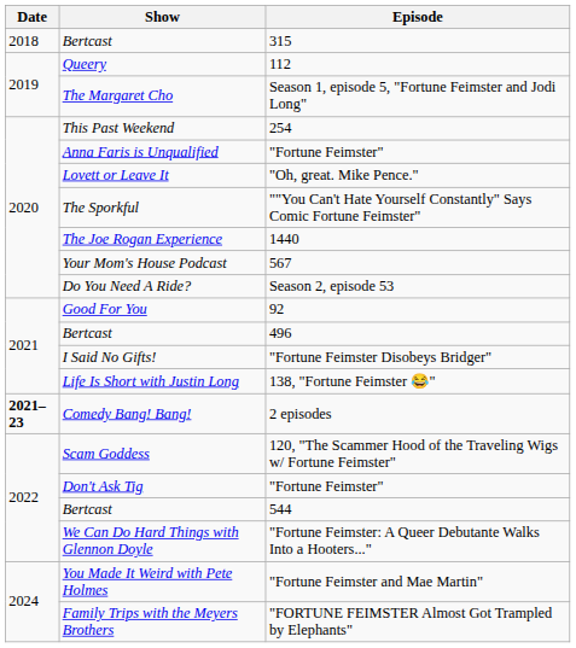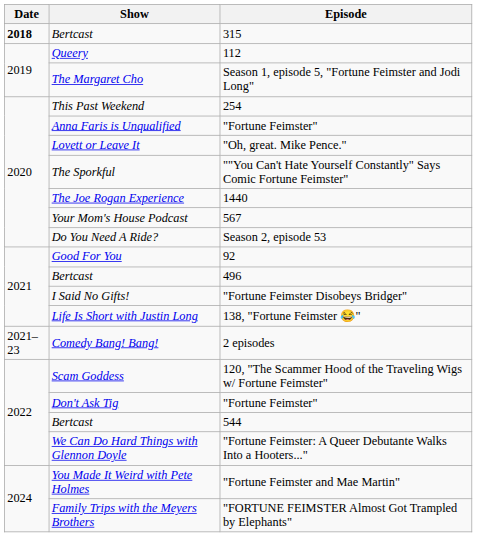315 | Date: normal -> bold
2 episodes | Date: bold -> normal
